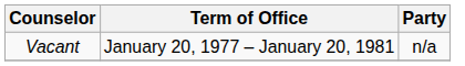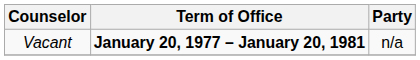Vacant | Term of Office: normal -> bold
